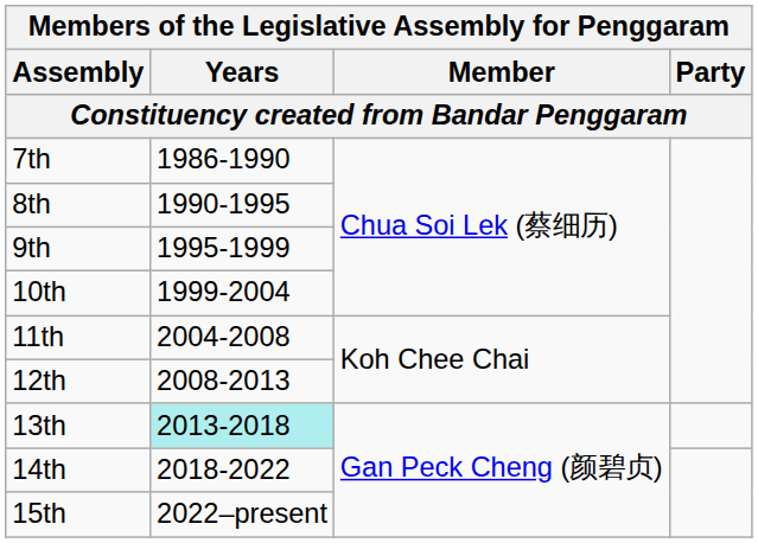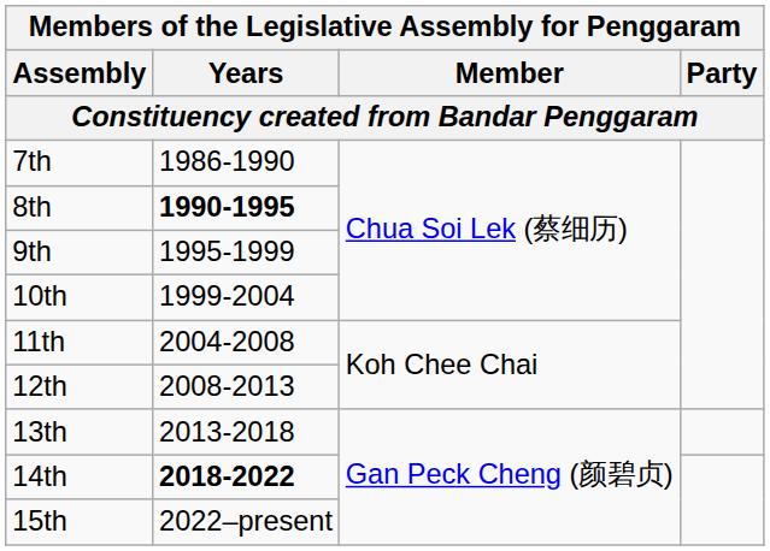8th | Years: normal -> bold
13th | Years: paleturquoise background -> no background
14th | Years: normal -> bold
